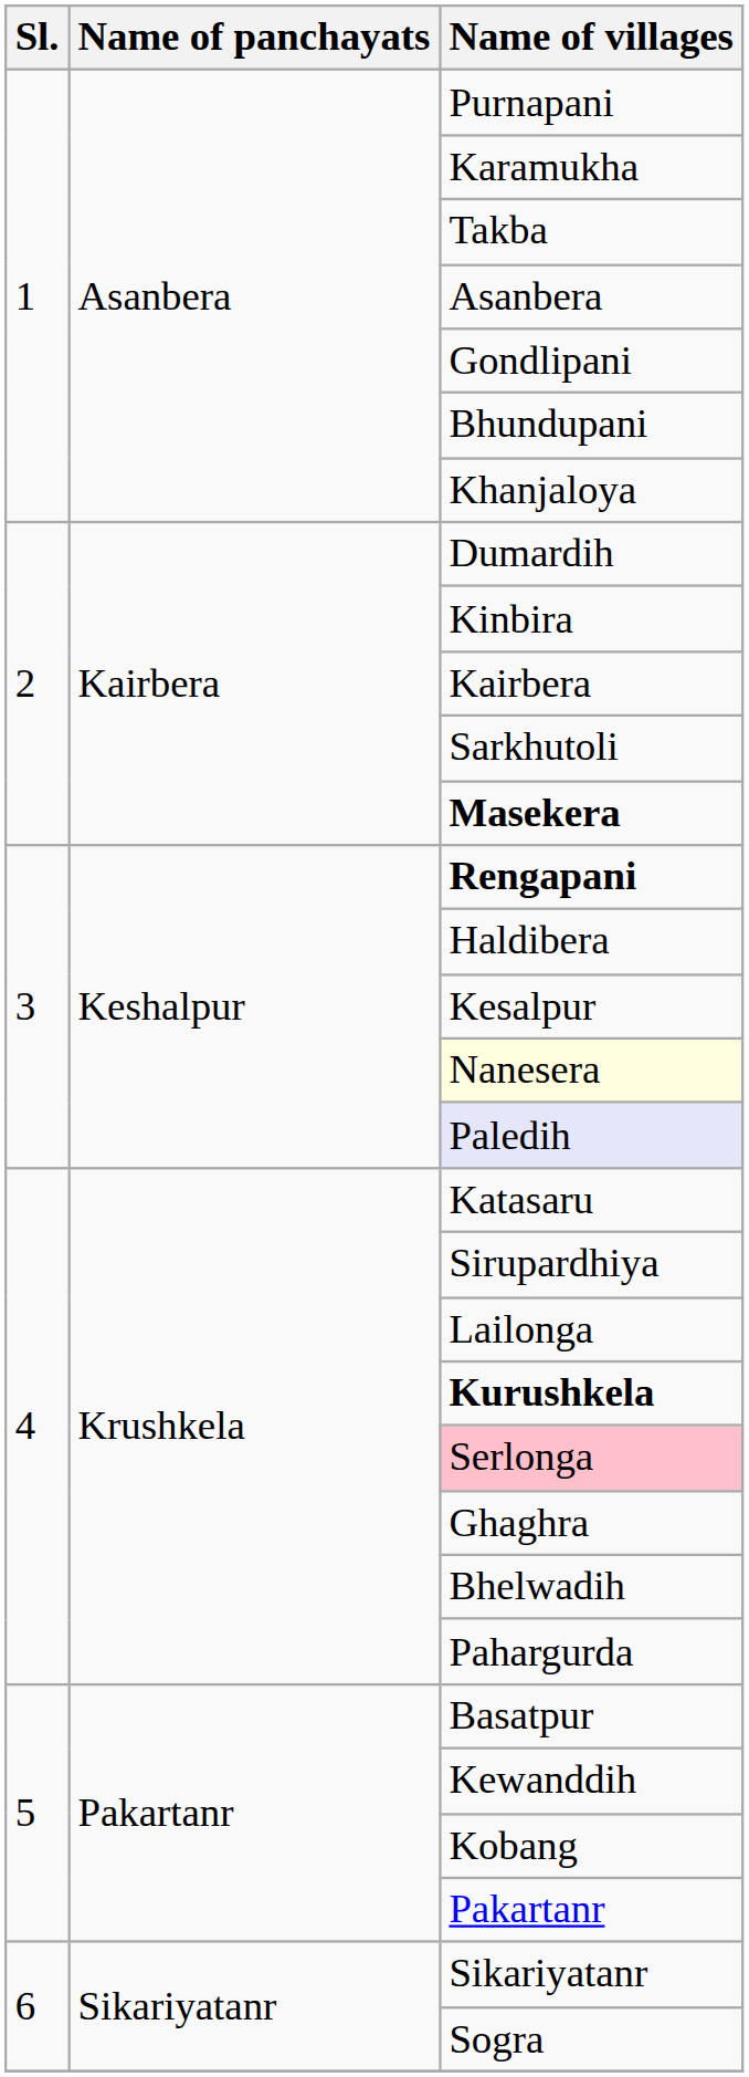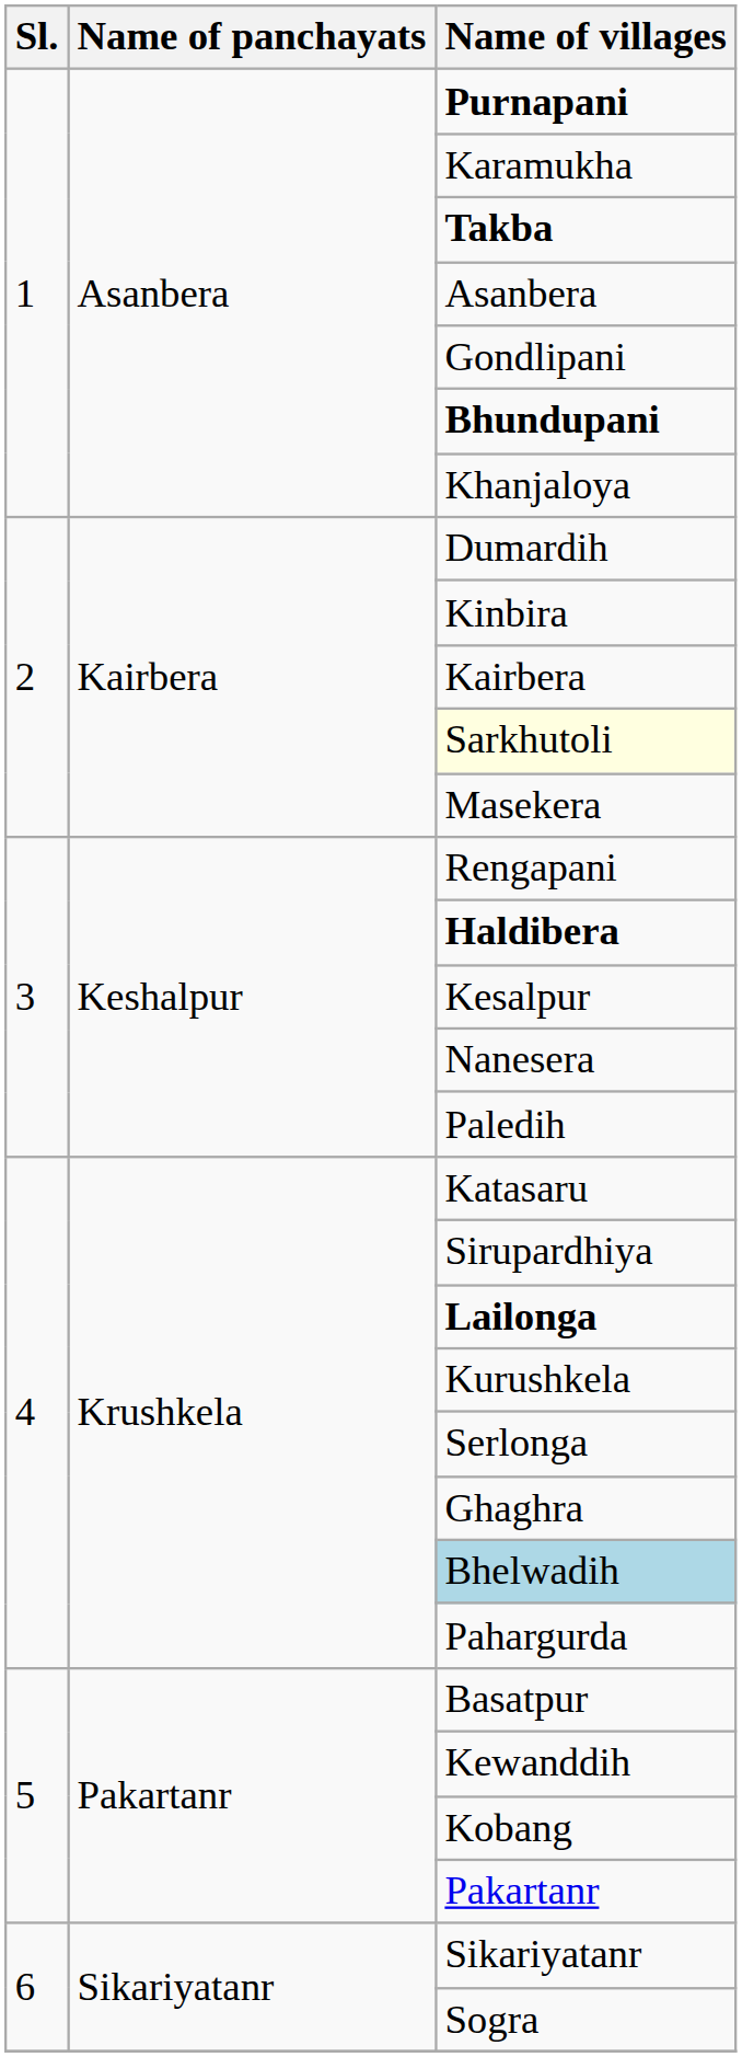Purnapani | Name of villages: normal -> bold
Takba | Name of villages: normal -> bold
Bhundupani | Name of villages: normal -> bold
Sarkhutoli | Name of villages: no background -> lightyellow background
Masekera | Name of villages: bold -> normal
Rengapani | Name of villages: bold -> normal
Haldibera | Name of villages: normal -> bold
Nanesera | Name of villages: lightyellow background -> no background
Paledih | Name of villages: lavender background -> no background
Lailonga | Name of villages: normal -> bold
Kurushkela | Name of villages: bold -> normal
Serlonga | Name of villages: pink background -> no background
Bhelwadih | Name of villages: no background -> lightblue background
